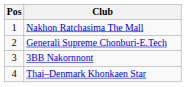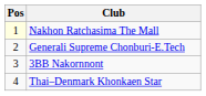Nakhon Ratchasima The Mall | Pos: no background -> lightyellow background
